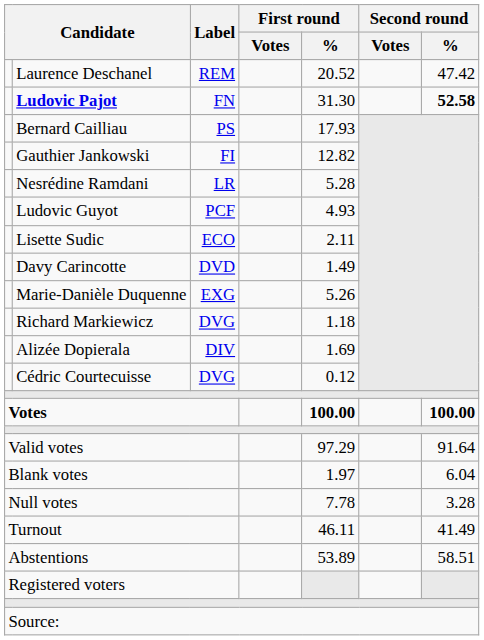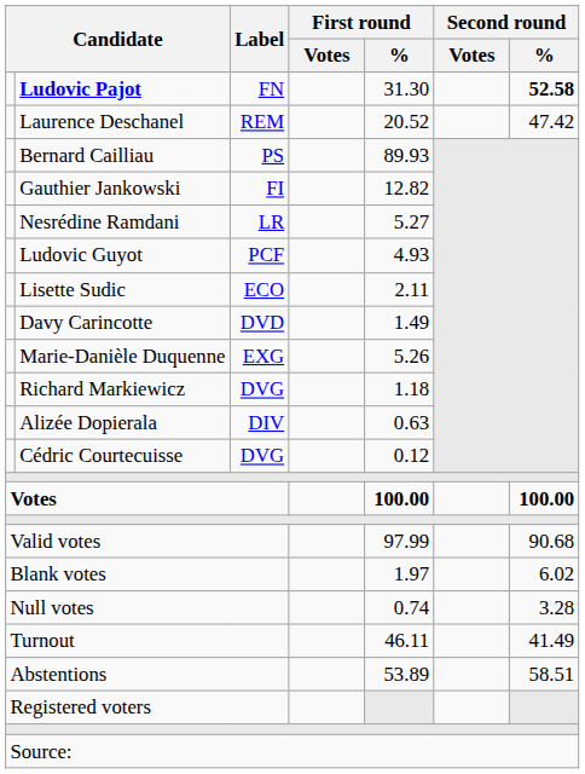rows swapped: Ludovic Pajot <-> Laurence Deschanel
Bernard Cailliau | First round / %: 17.93 -> 89.93
Nesrédine Ramdani | First round / %: 5.28 -> 5.27
Alizée Dopierala | First round / %: 1.69 -> 0.63
Valid votes | First round / %: 97.29 -> 97.99
Valid votes | Second round / %: 91.64 -> 90.68
Blank votes | Second round / %: 6.04 -> 6.02
Null votes | First round / %: 7.78 -> 0.74
